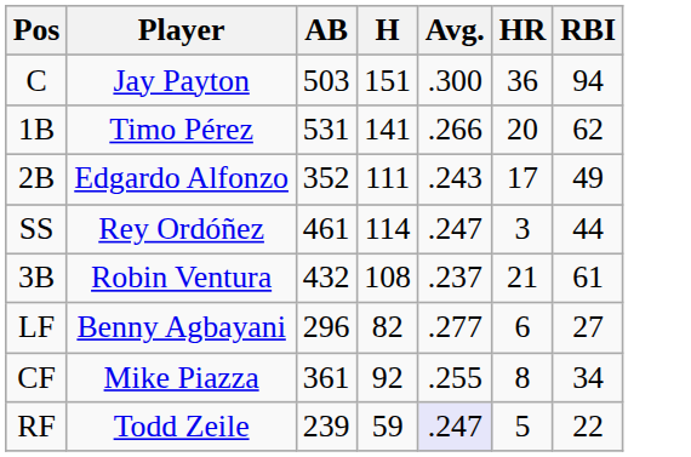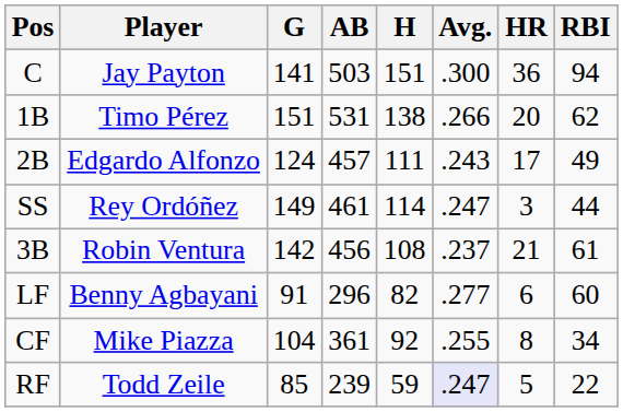+ column: G | 141 | 151 | 124 | 149 | 142 | 91 | 104 | 85
1B | H: 141 -> 138
2B | AB: 352 -> 457
3B | AB: 432 -> 456
LF | RBI: 27 -> 60
